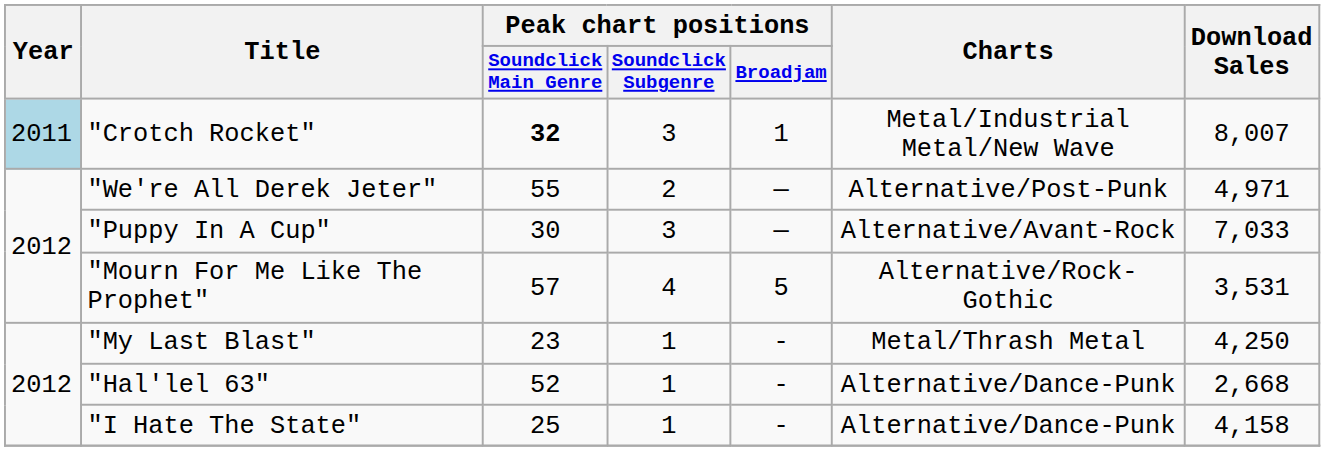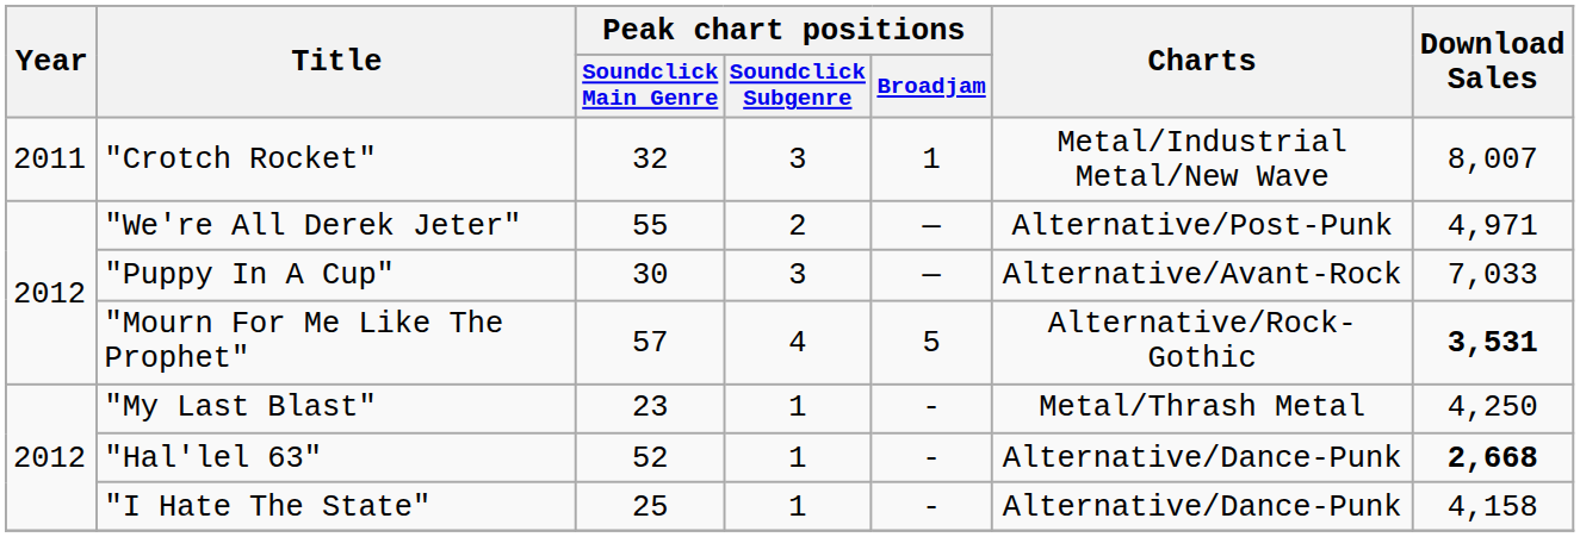"Crotch Rocket" | Year: lightblue background -> no background
"Crotch Rocket" | Peak chart positions / Soundclick Main Genre: bold -> normal
"Mourn For Me Like The Prophet" | Download Sales: normal -> bold
"Hal'lel 63" | Download Sales: normal -> bold
